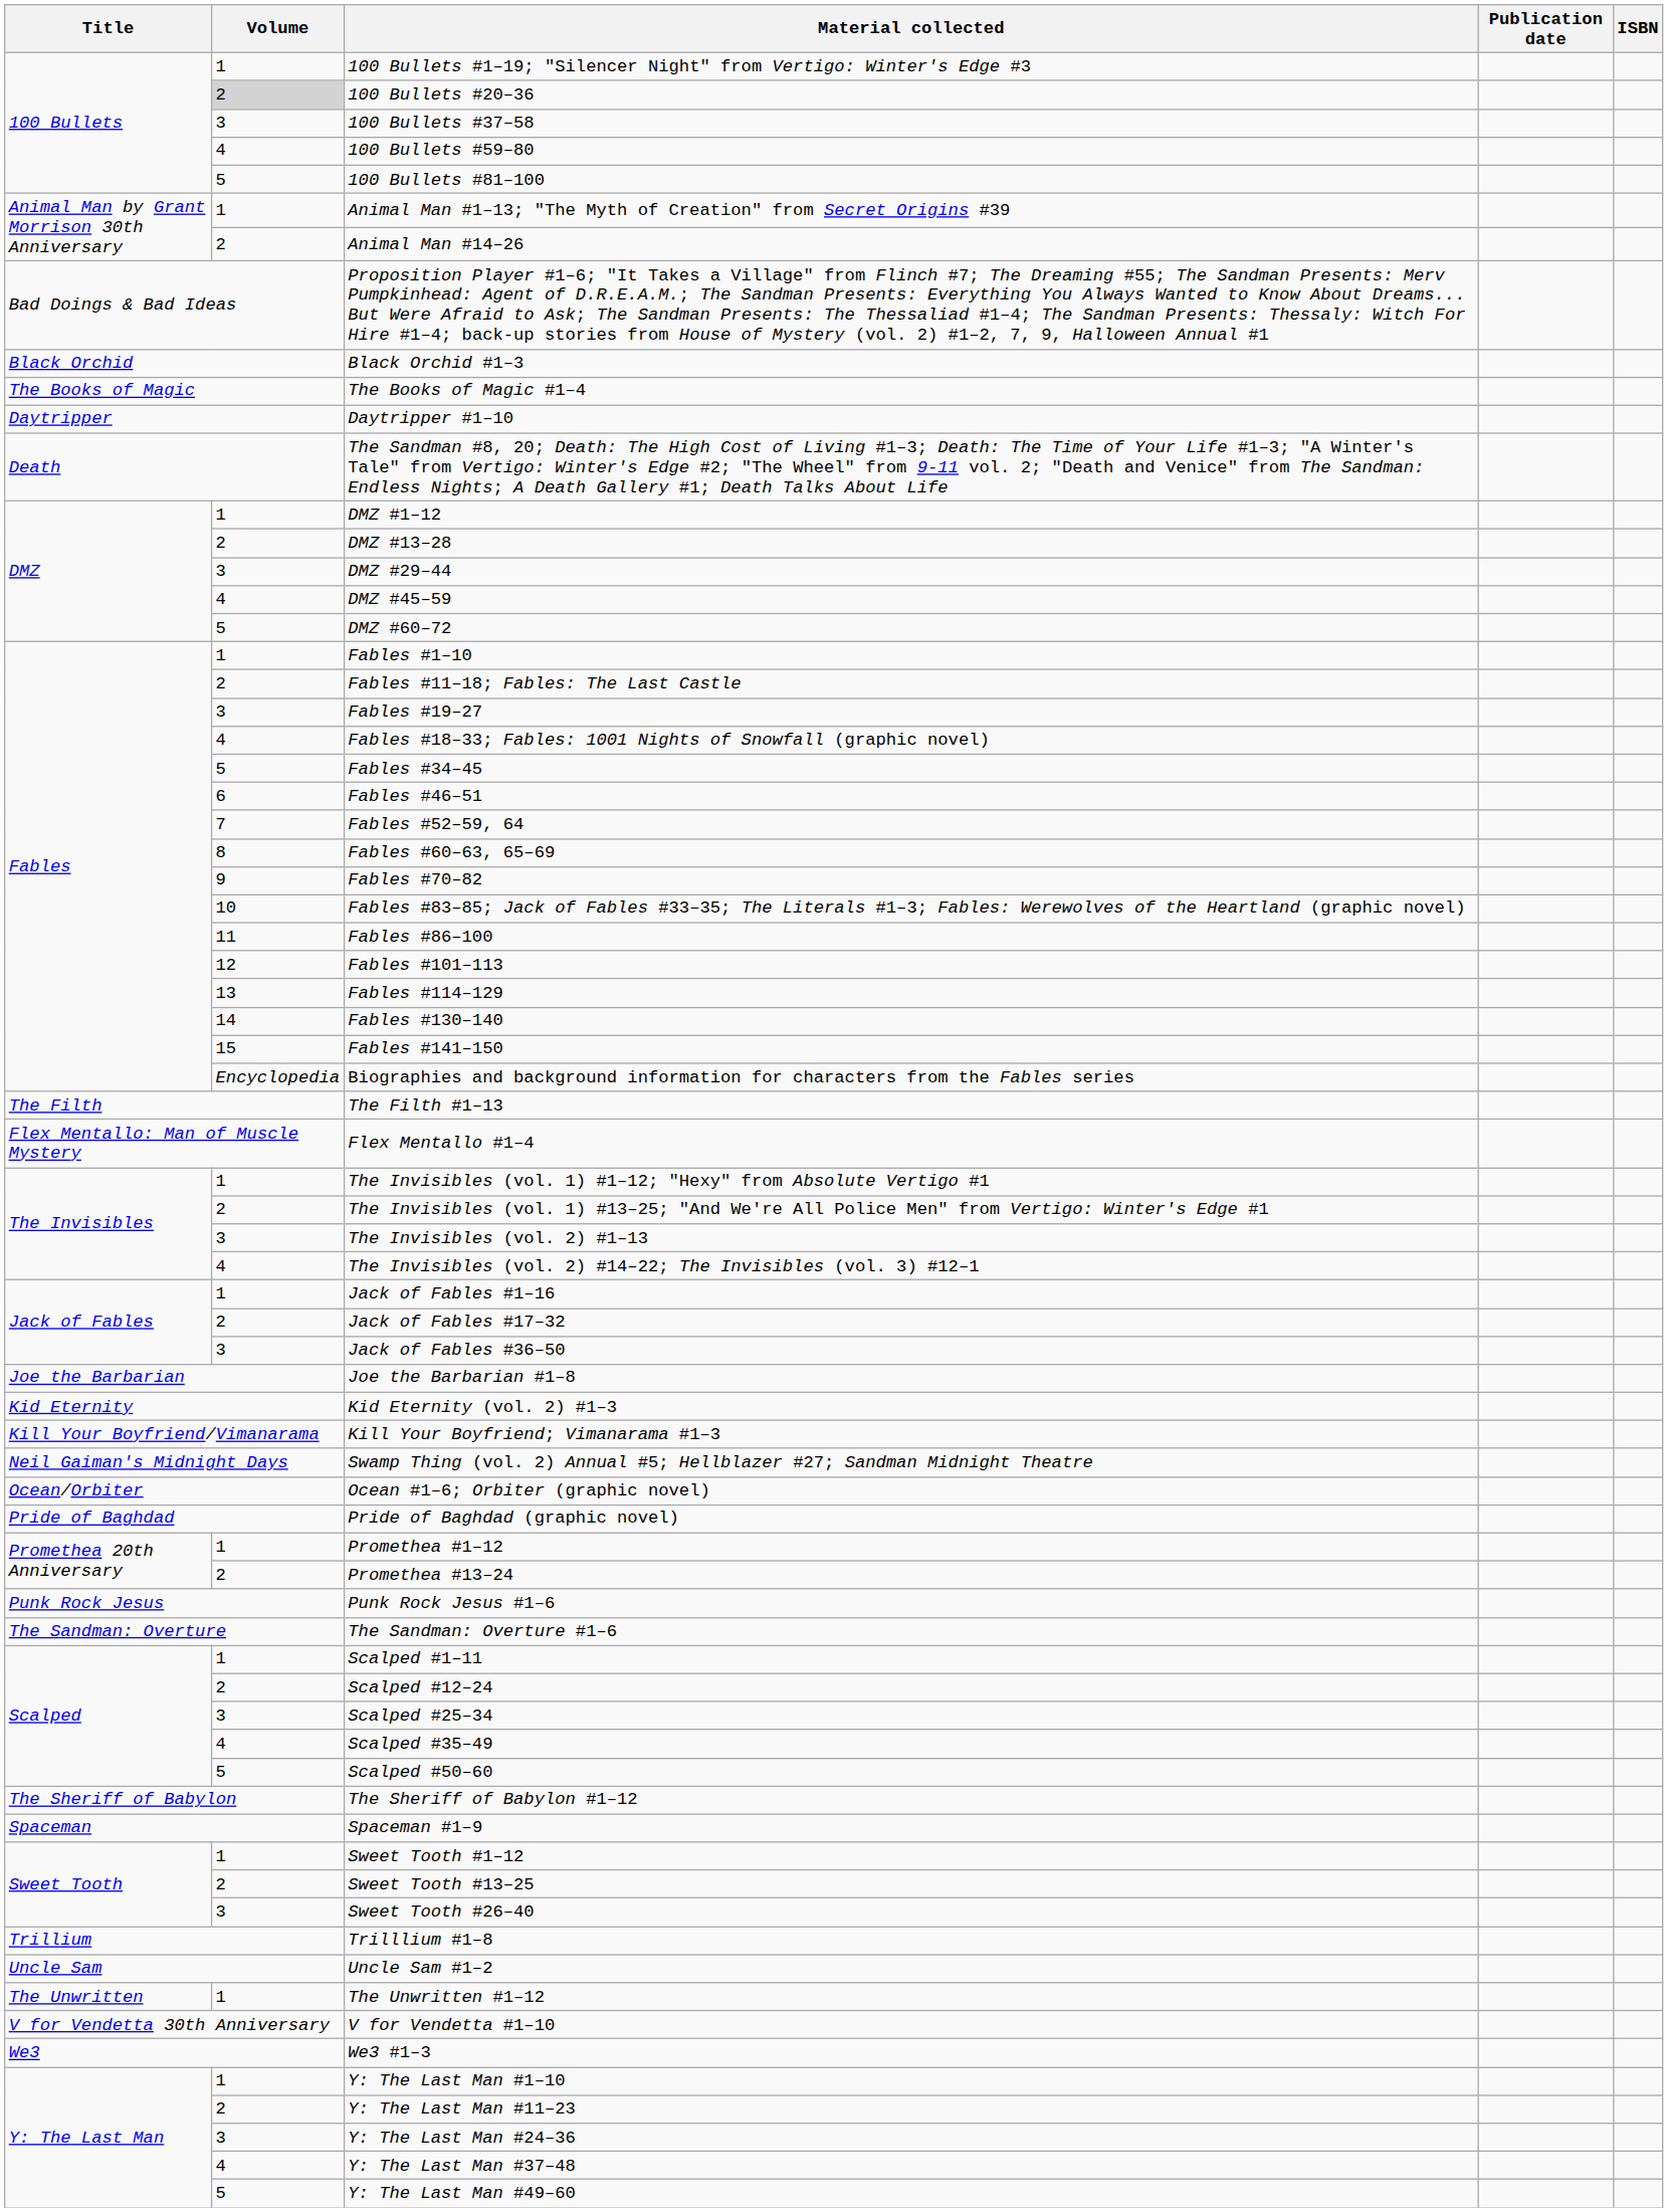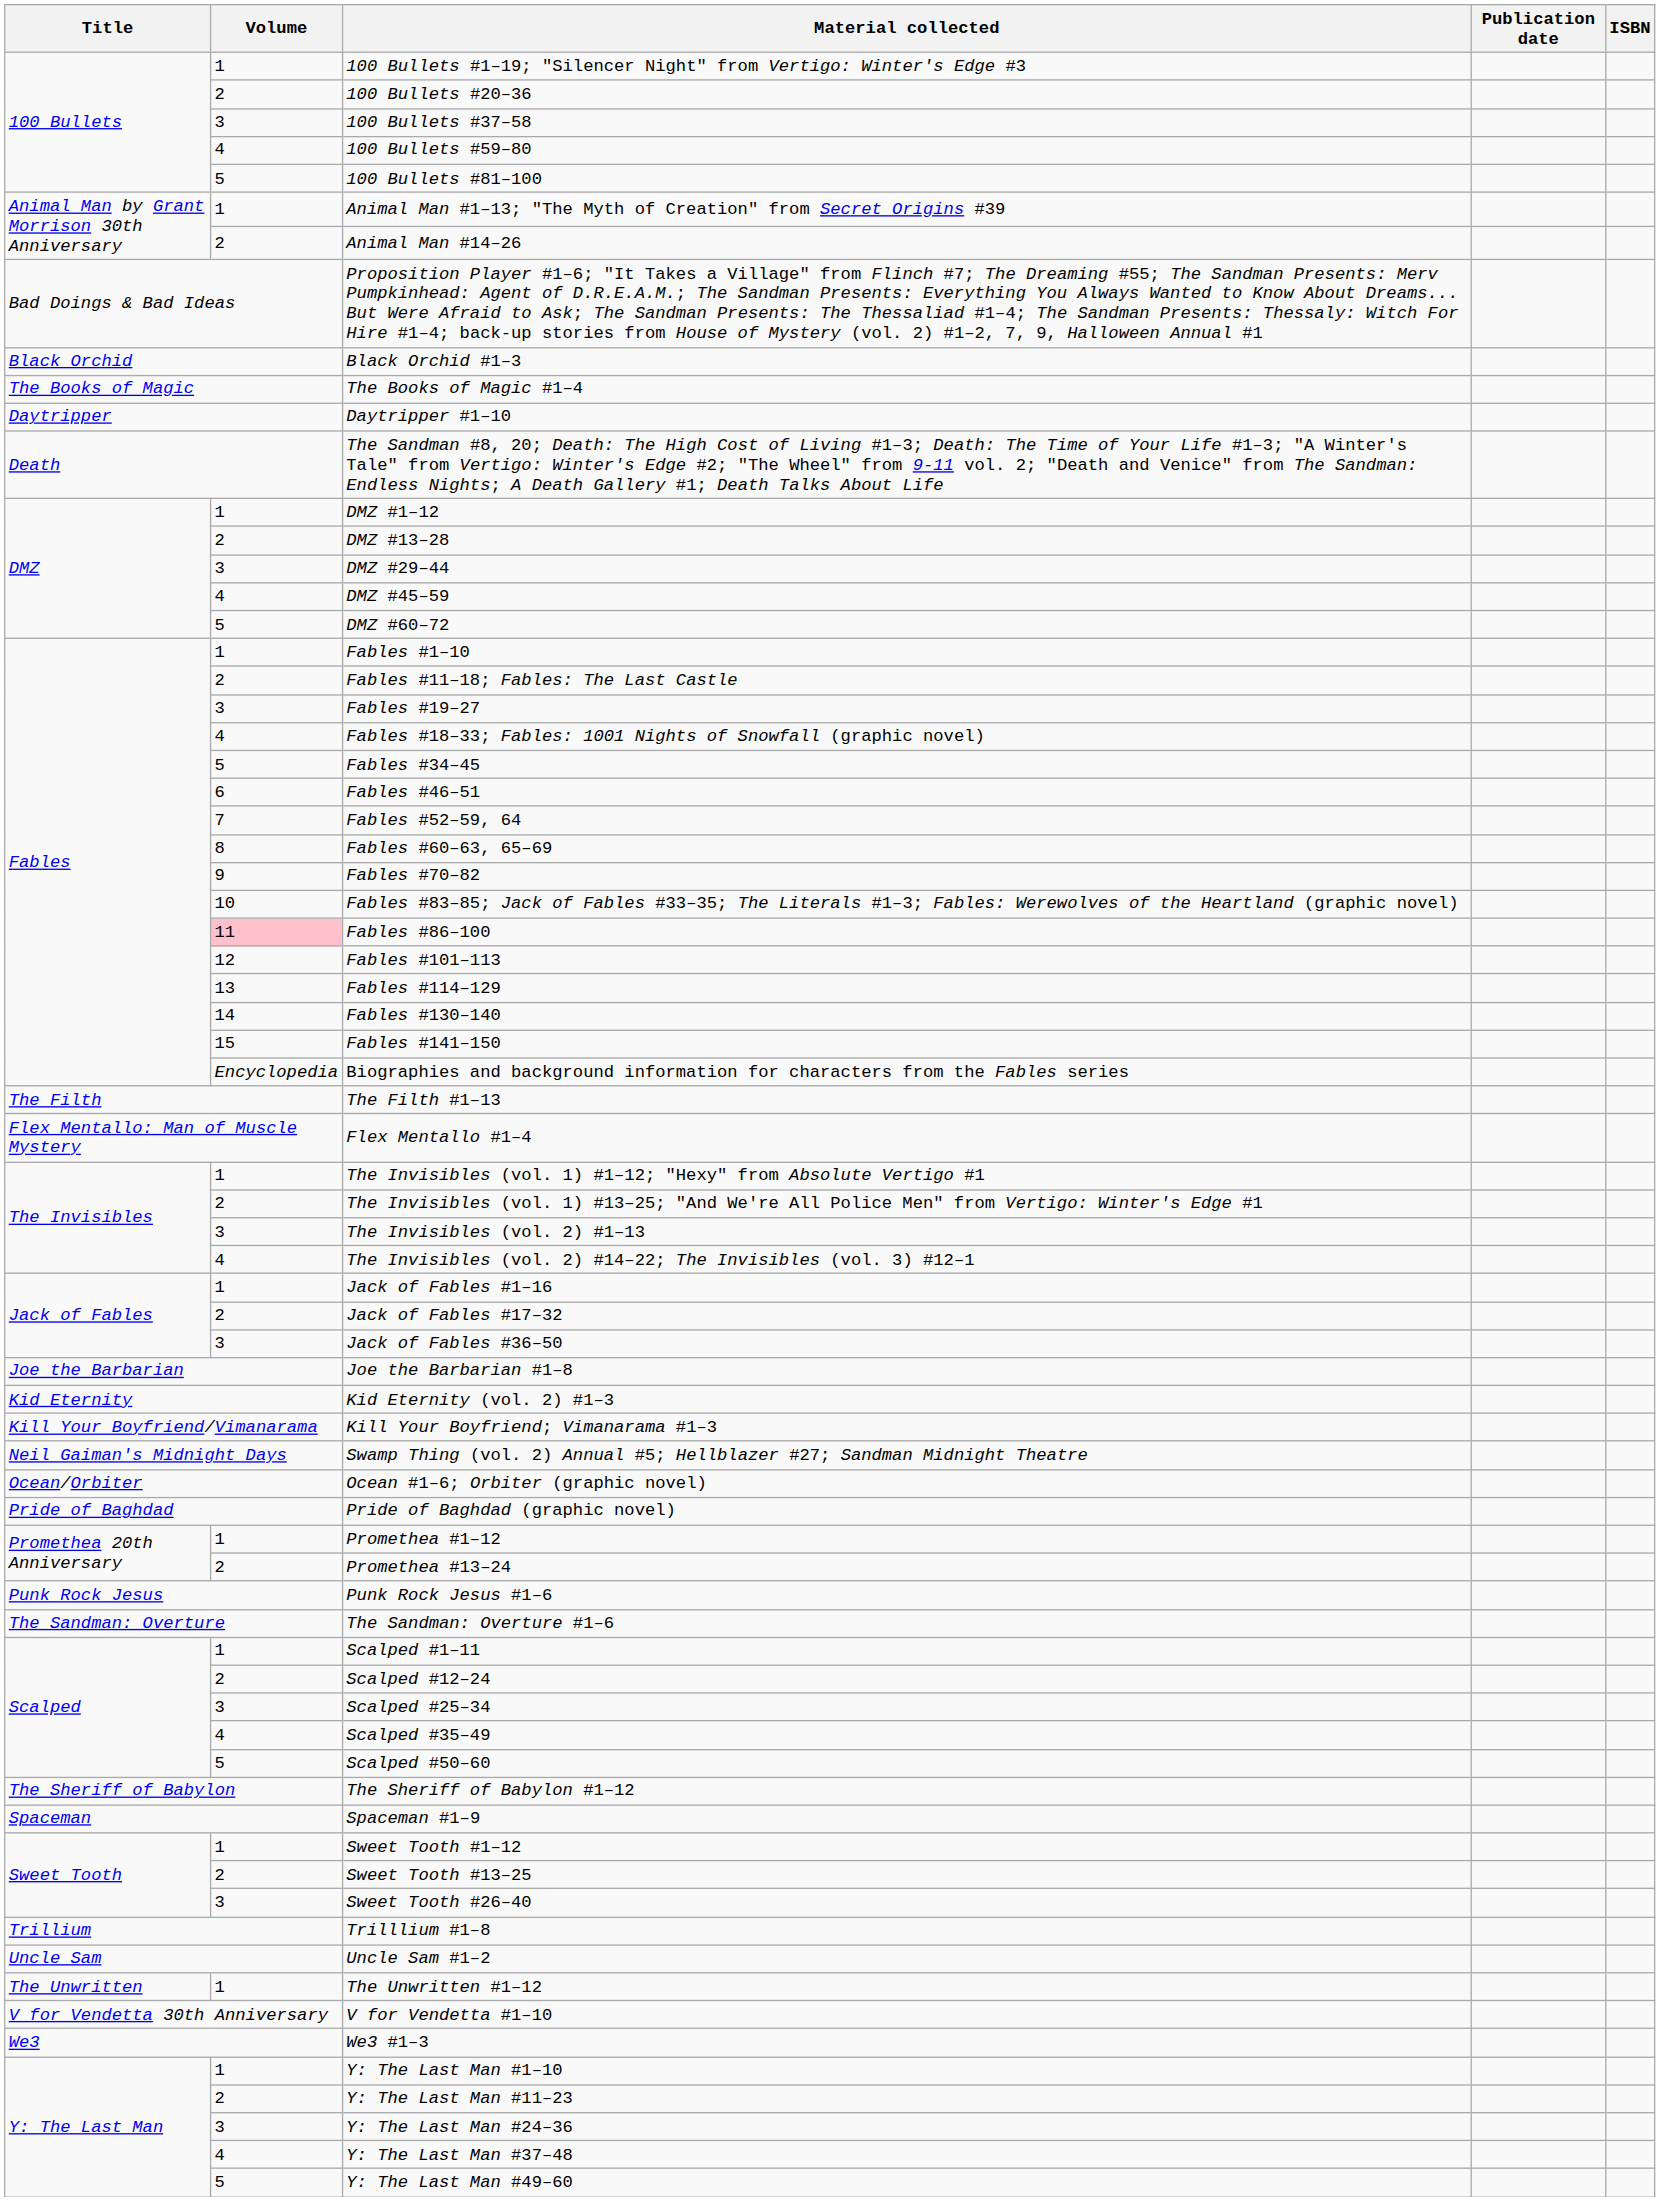100 Bullets #20–36 | Volume: lightgrey background -> no background
Fables #86–100 | Volume: no background -> pink background
